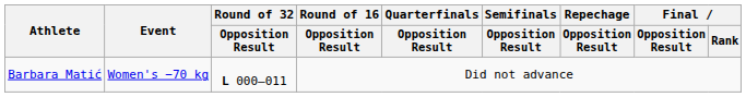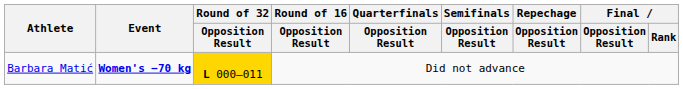Barbara Matić | Event: normal -> bold
Barbara Matić | Round of 32 / Opposition Result: no background -> gold background
